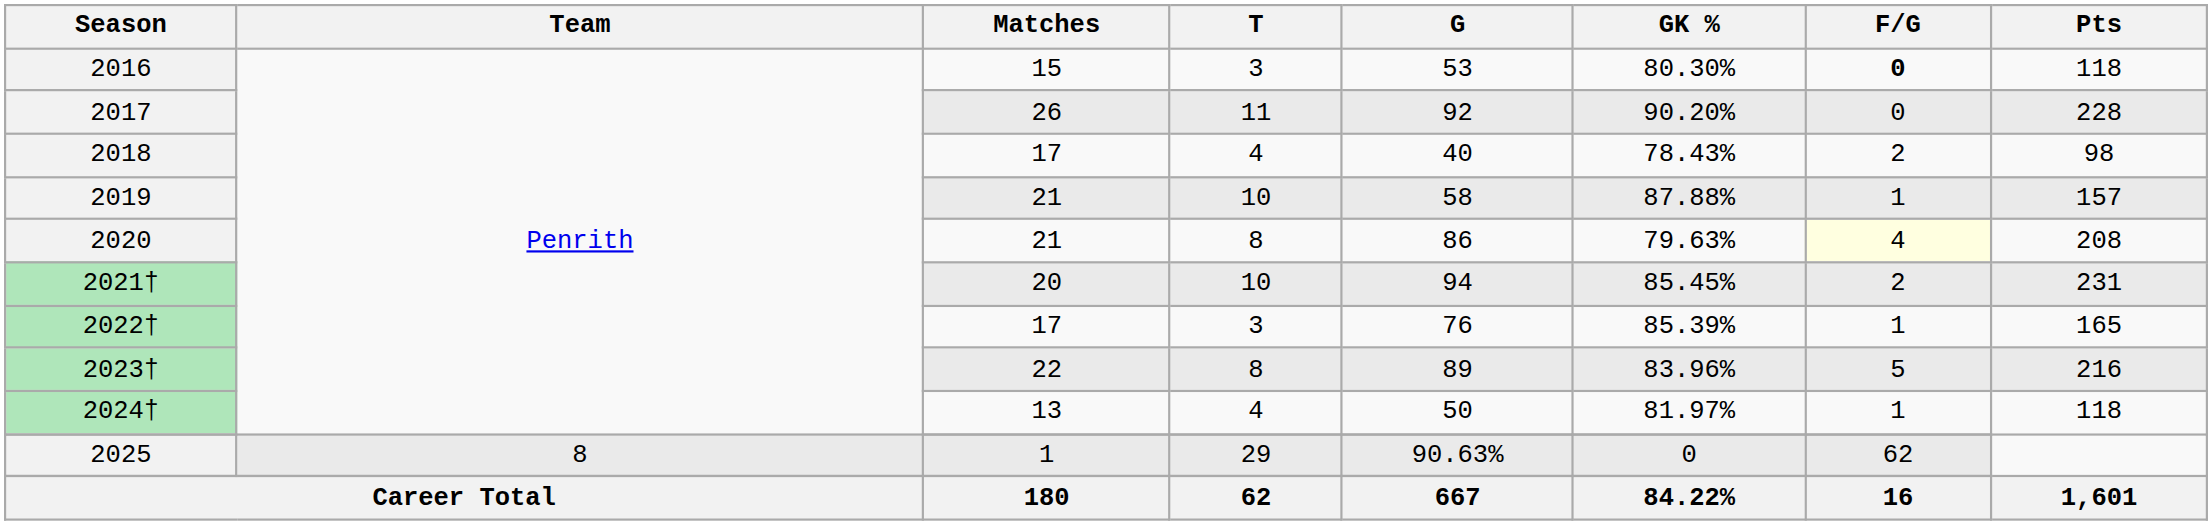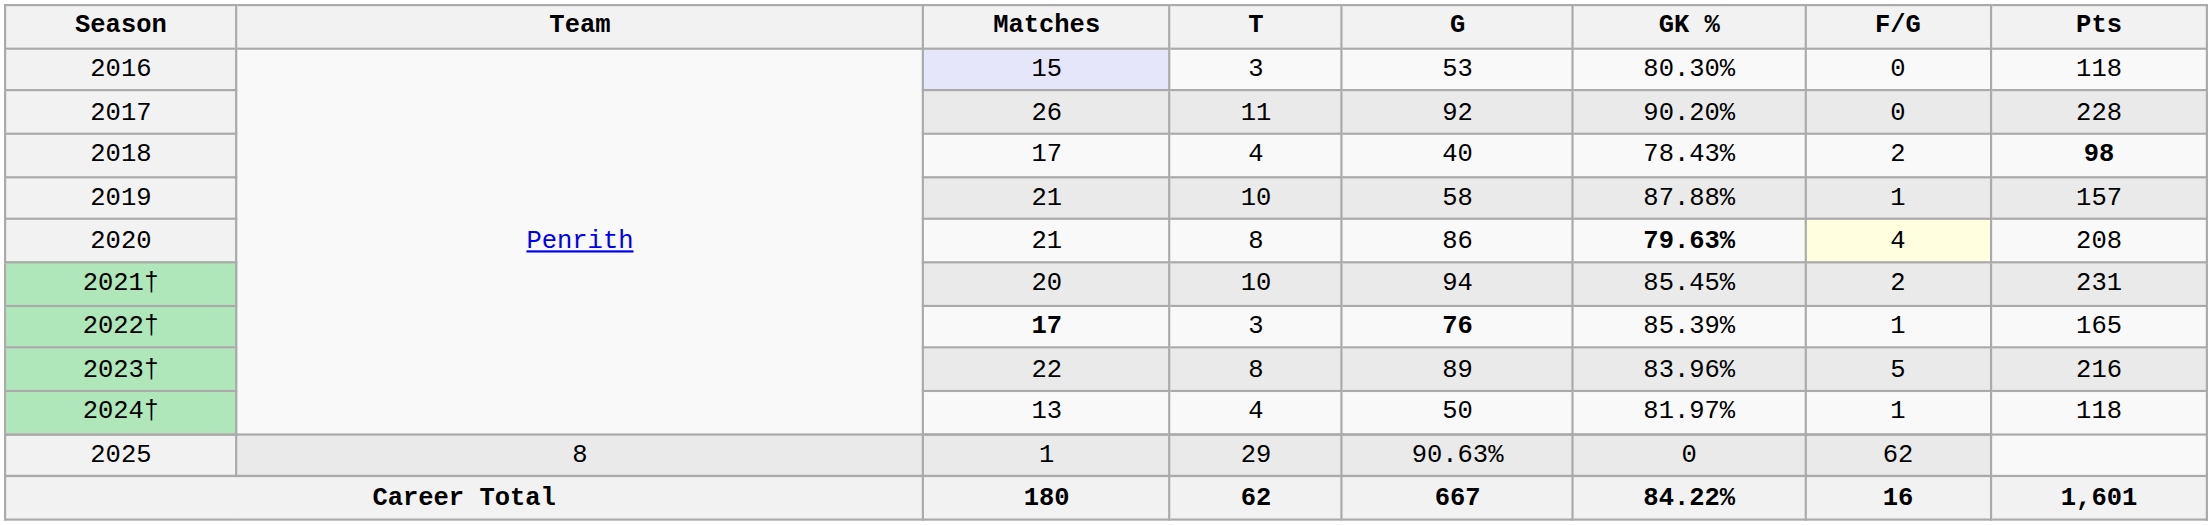2016 | Matches: no background -> lavender background
2016 | F/G: bold -> normal
2018 | Pts: normal -> bold
2020 | GK %: normal -> bold
2022† | Matches: normal -> bold
2022† | G: normal -> bold
